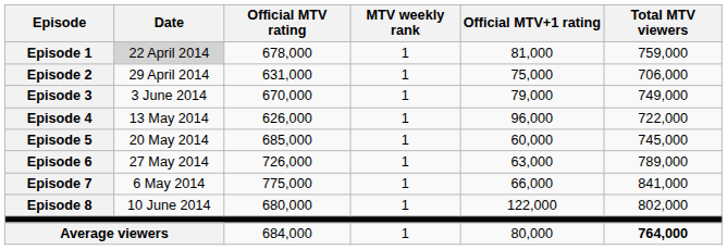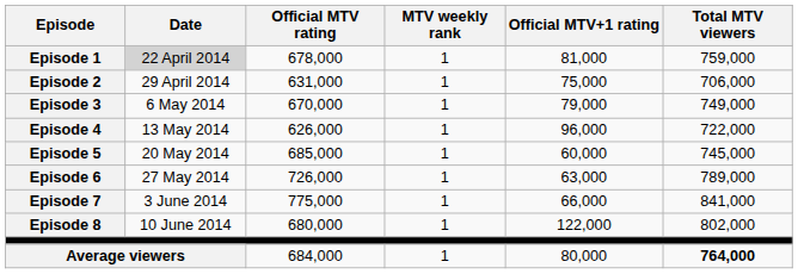Episode 3 | Date: 3 June 2014 -> 6 May 2014
Episode 7 | Date: 6 May 2014 -> 3 June 2014
